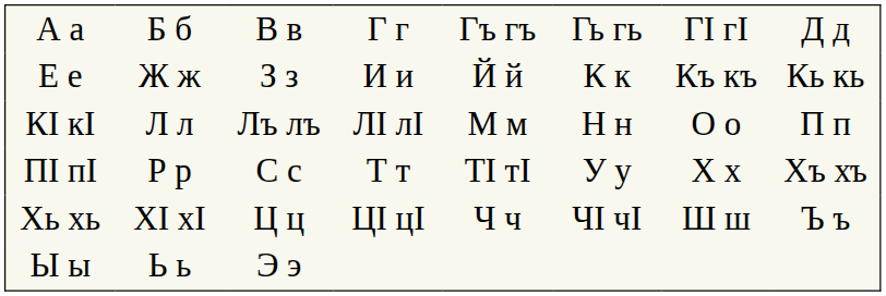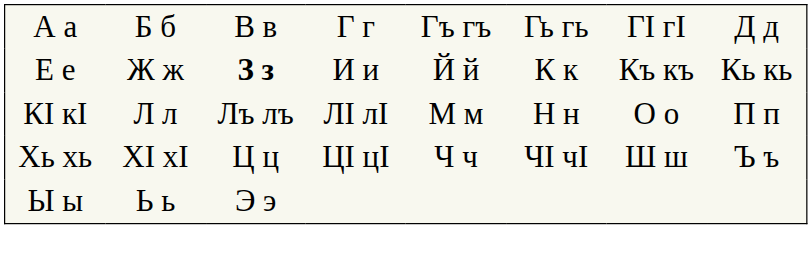Е е | column 3: normal -> bold
- row: ПӀ пӀ | Р р | С с | Т т | ТӀ тӀ | У у | Х х | Хъ хъ
